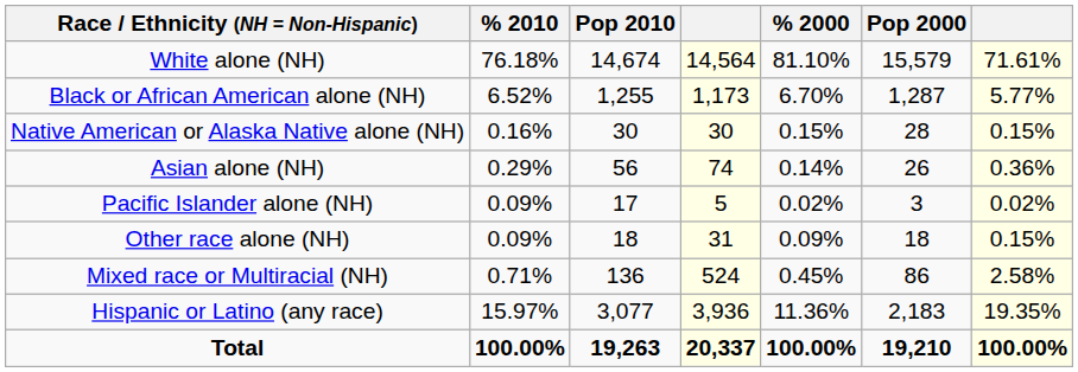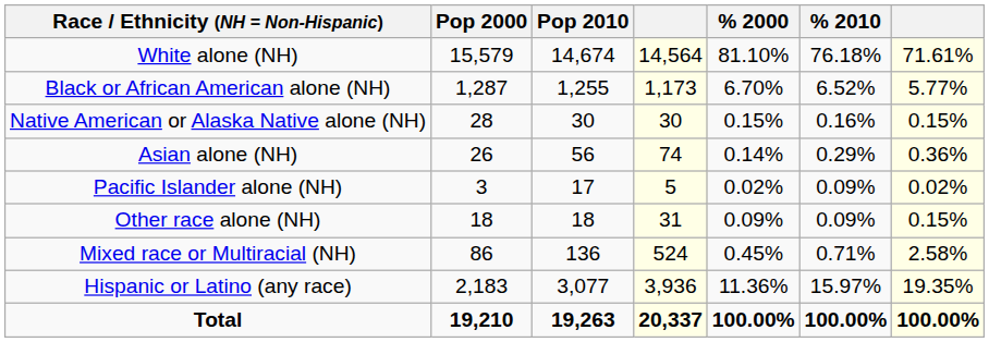columns swapped: Pop 2000 <-> % 2010
